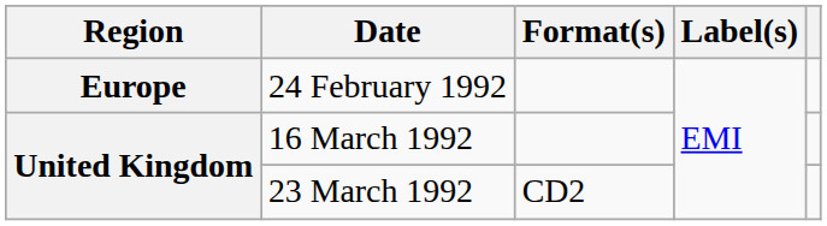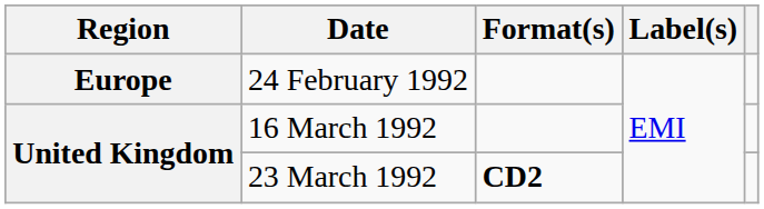23 March 1992 | Format(s): normal -> bold
